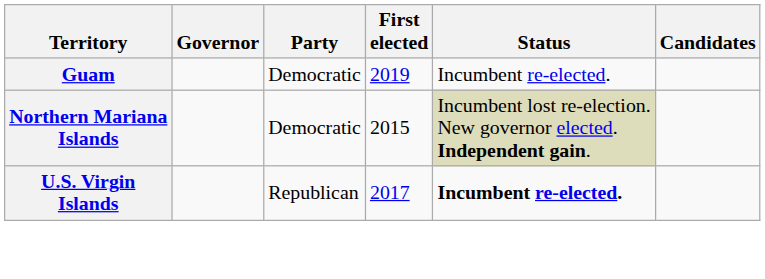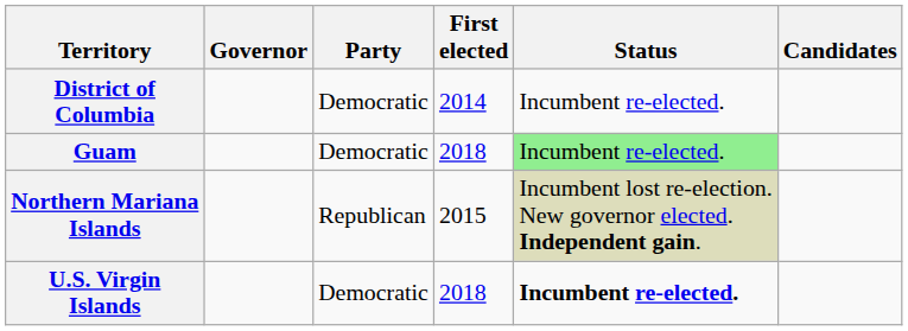+ row: District of Columbia | Democratic | 2014 | Incumbent re-elected.
Guam | First elected: 2019 -> 2018
Guam | Status: no background -> lightgreen background
Northern Mariana Islands | Party: Democratic -> Republican
U.S. Virgin Islands | Party: Republican -> Democratic
U.S. Virgin Islands | First elected: 2017 -> 2018
